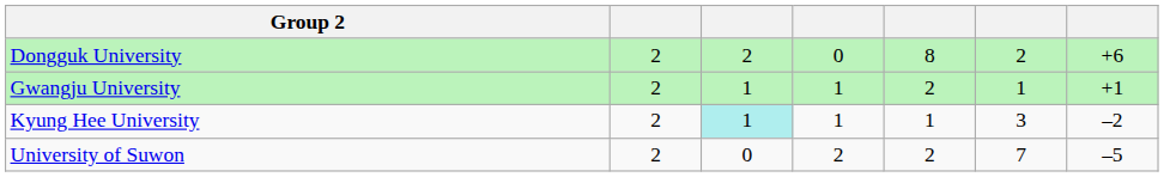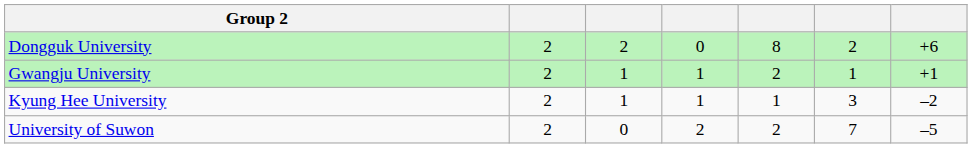Kyung Hee University | column 3: paleturquoise background -> no background
